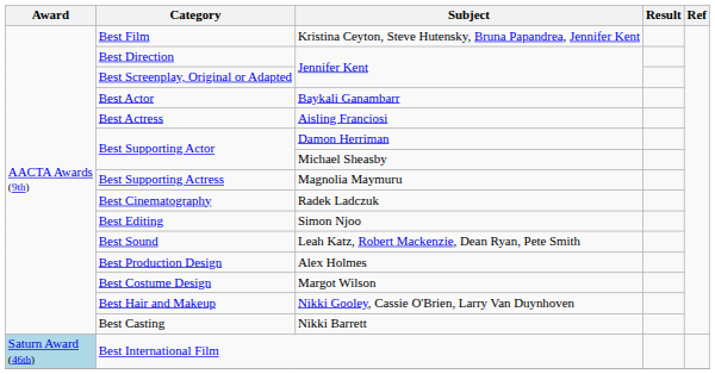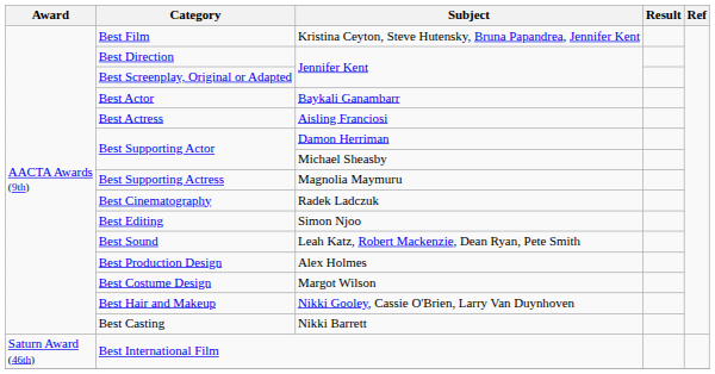Best International Film | Award: lightblue background -> no background
